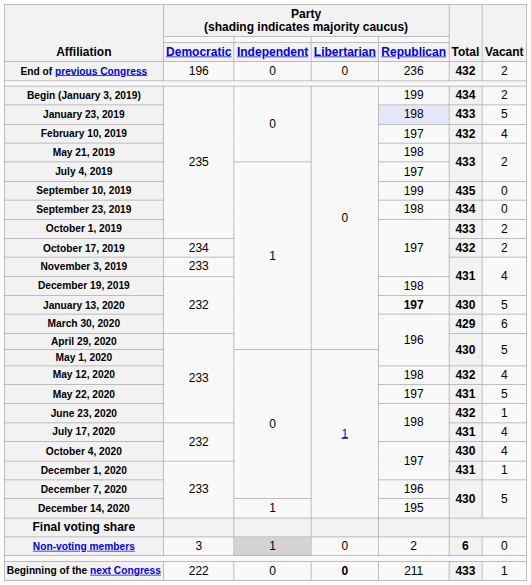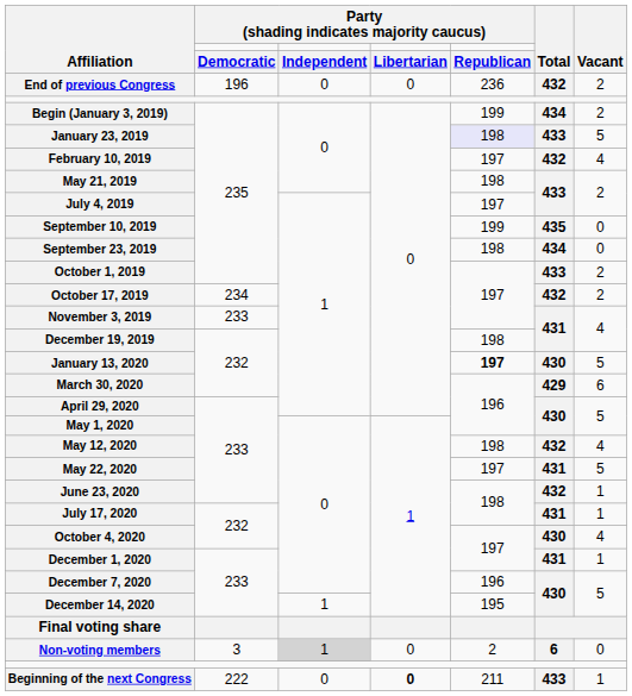July 17, 2020 | Vacant: 4 -> 1
